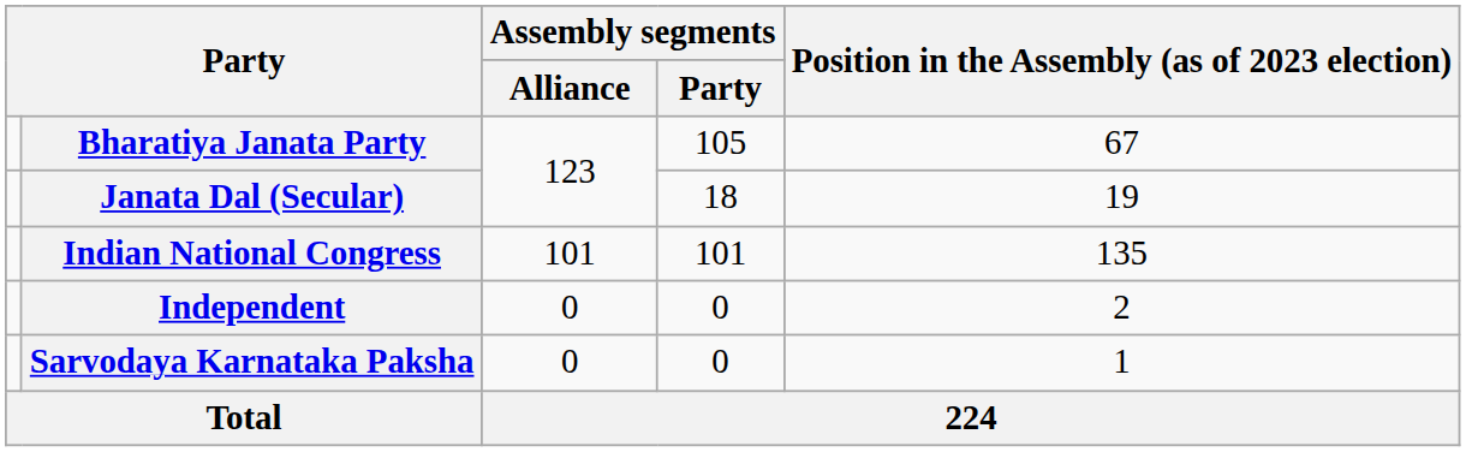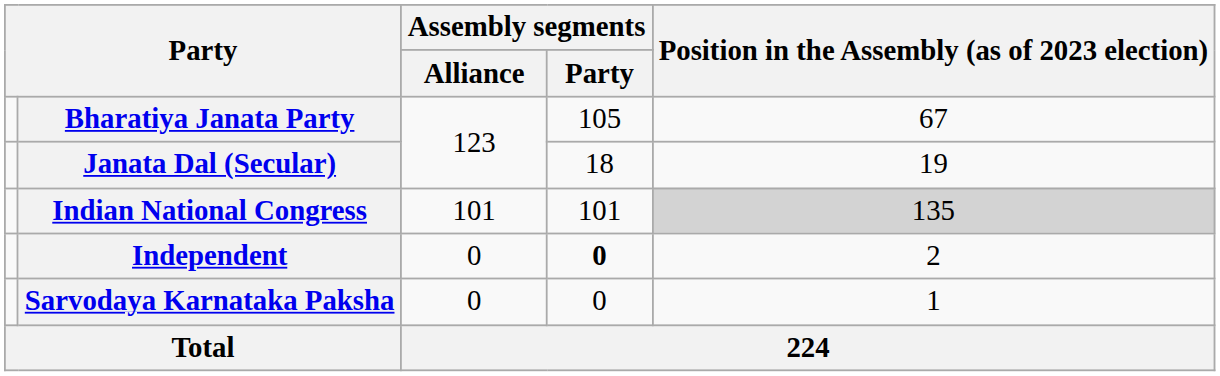Indian National Congress | Position in the Assembly (as of 2023 election): no background -> lightgrey background
Independent | Assembly segments / Party: normal -> bold
